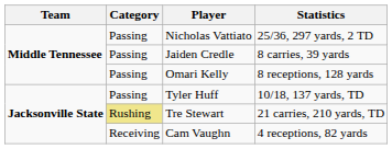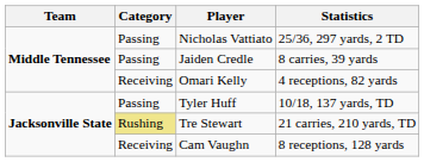Omari Kelly | Category: Passing -> Receiving
Omari Kelly | Statistics: 8 receptions, 128 yards -> 4 receptions, 82 yards
Cam Vaughn | Statistics: 4 receptions, 82 yards -> 8 receptions, 128 yards
